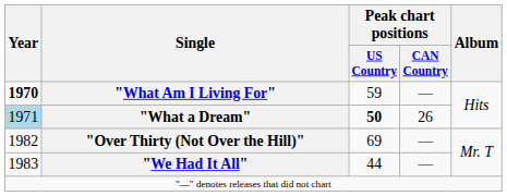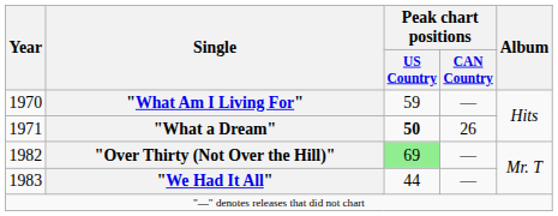"What Am I Living For" | Year: bold -> normal
"What a Dream" | Year: lightblue background -> no background
"Over Thirty (Not Over the Hill)" | Peak chart positions / US Country: no background -> lightgreen background
